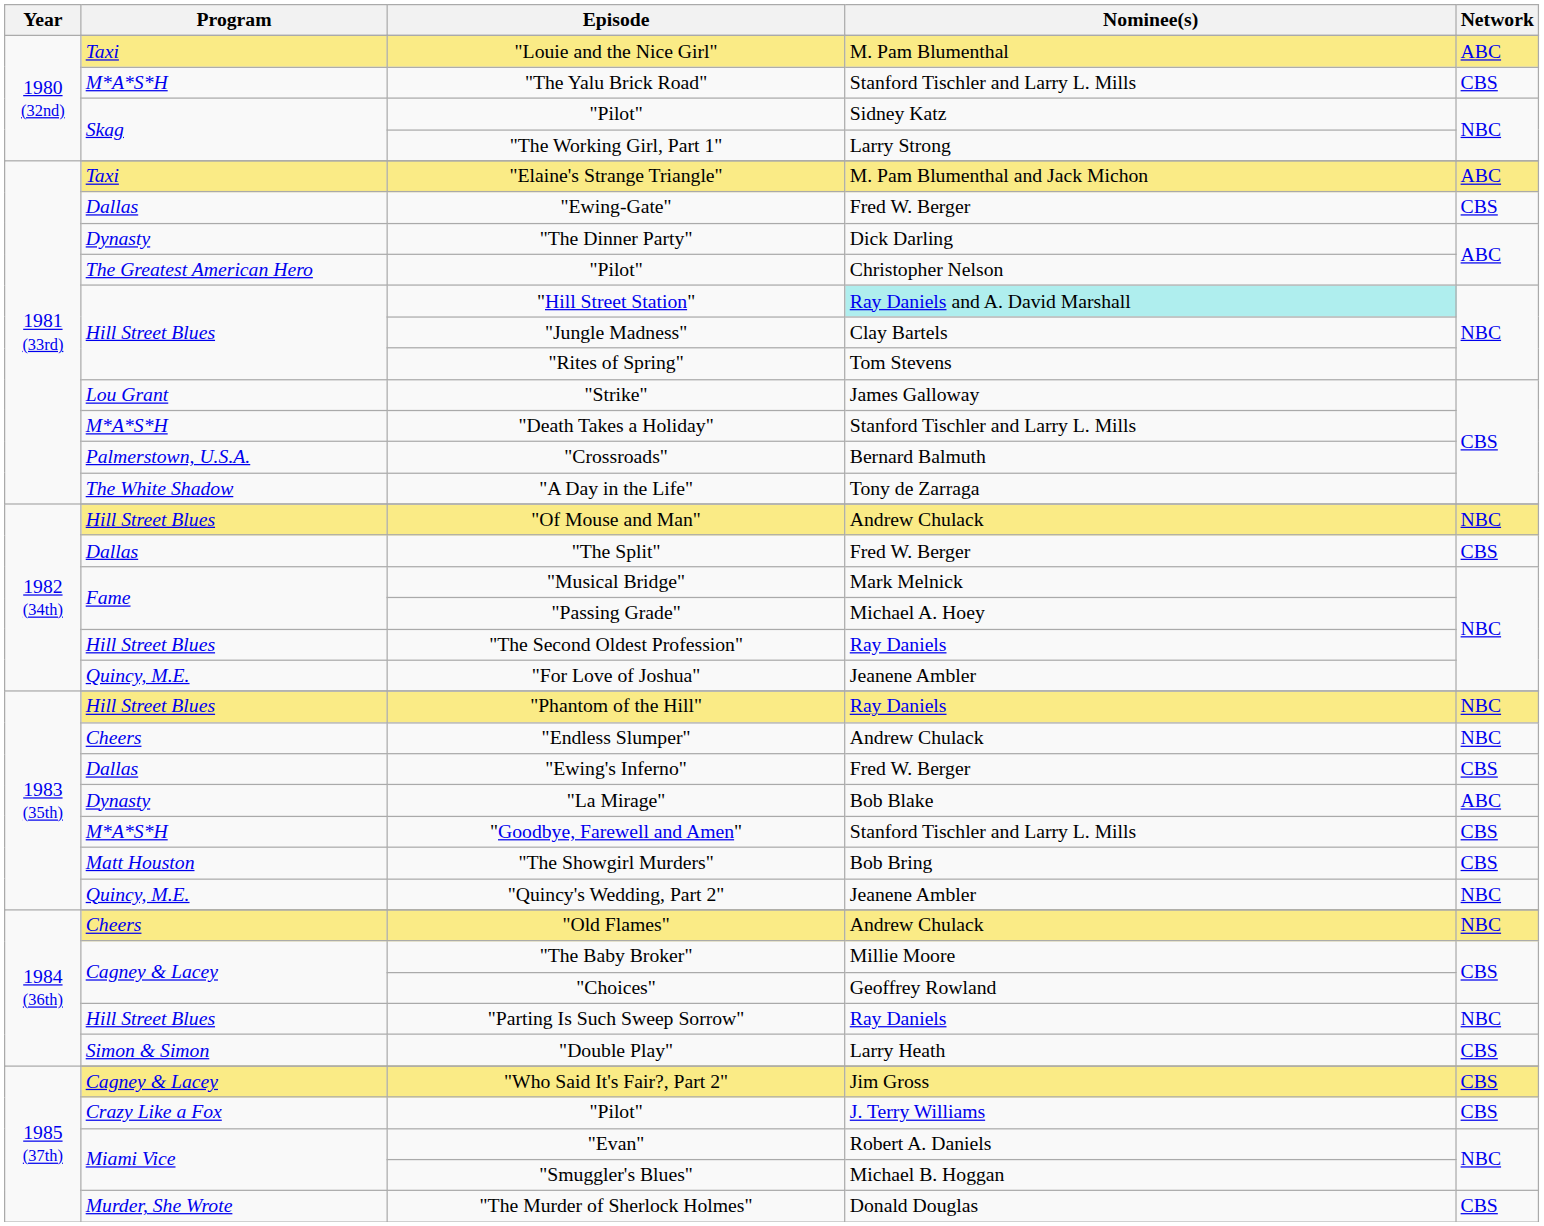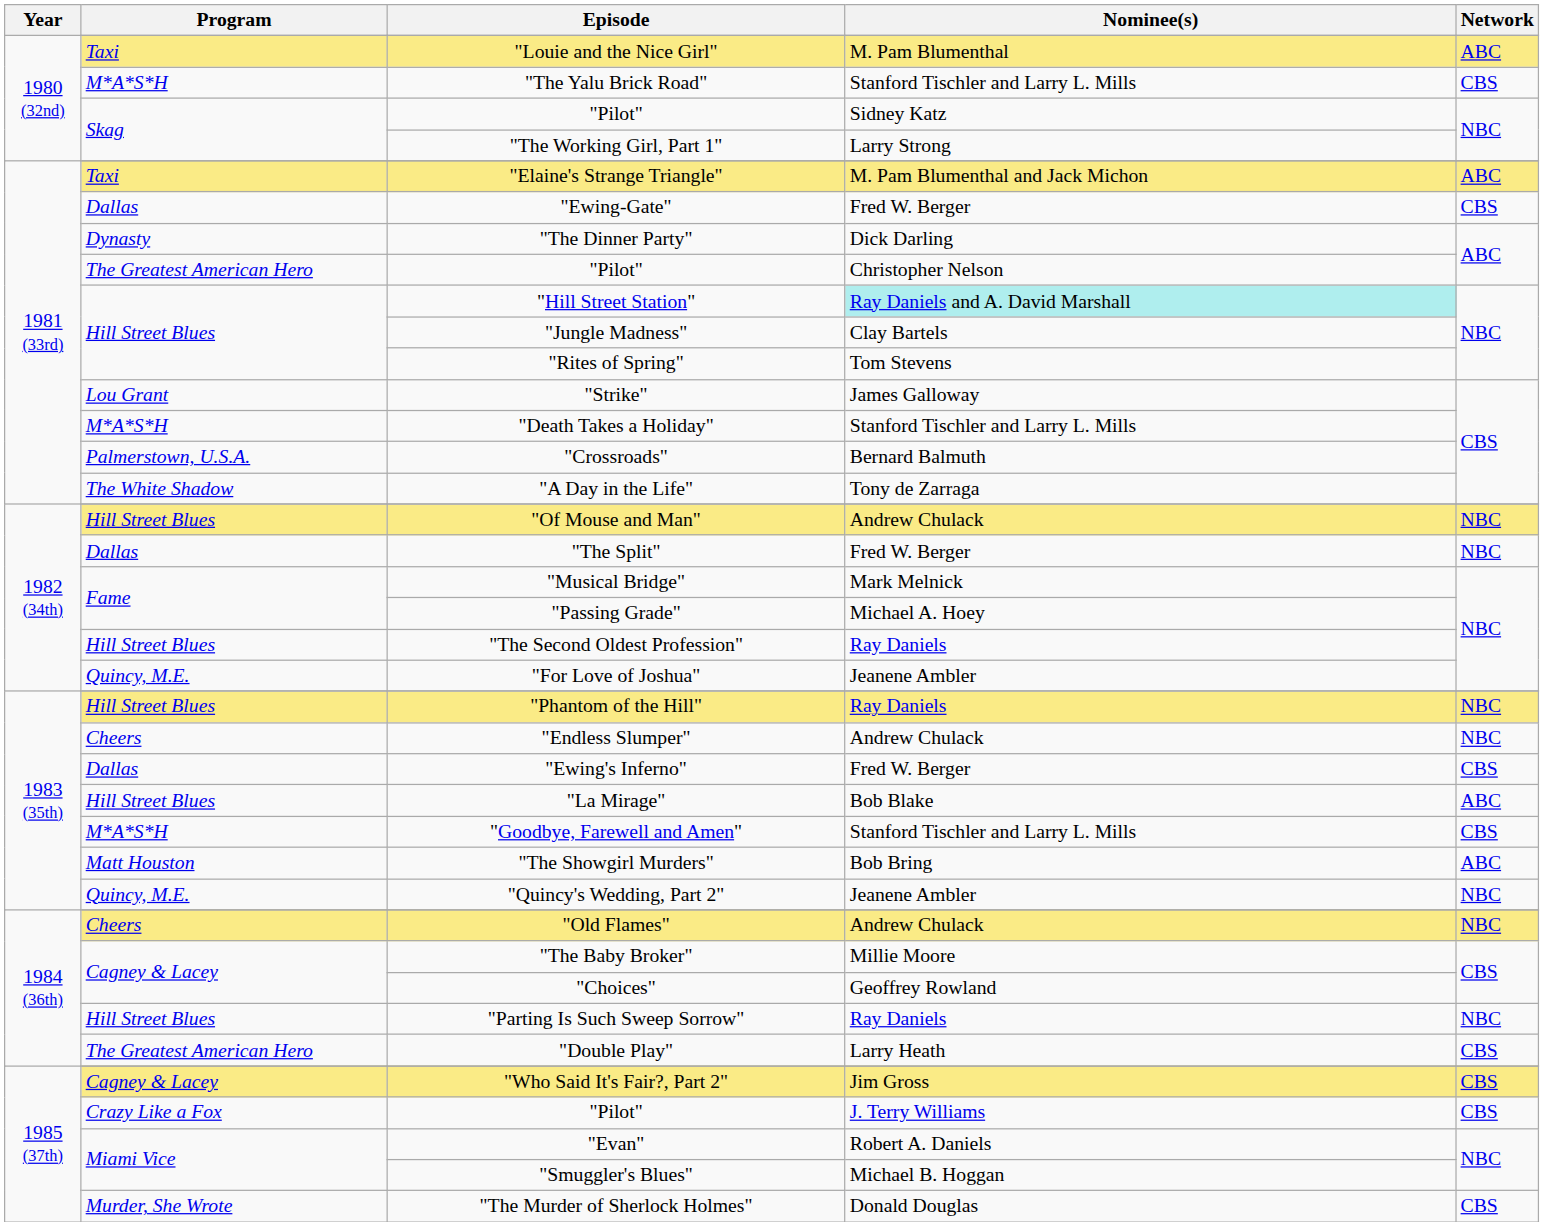"The Split" | Network: CBS -> NBC
"La Mirage" | Program: Dynasty -> Hill Street Blues
"The Showgirl Murders" | Network: CBS -> ABC
"Double Play" | Program: Simon & Simon -> The Greatest American Hero
